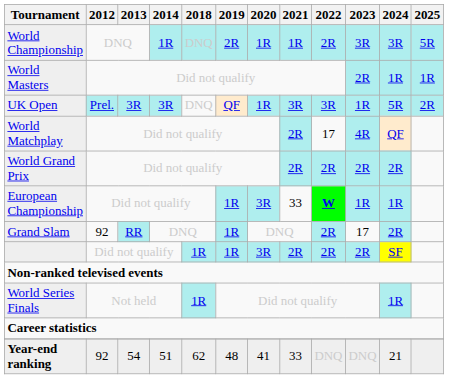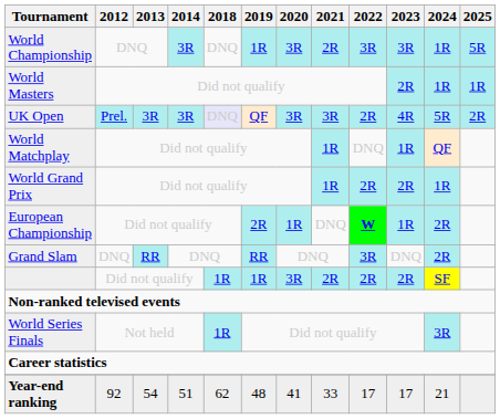World Championship | 2014: 1R -> 3R
World Championship | 2018: paleturquoise background -> no background
World Championship | 2019: 2R -> 1R
World Championship | 2020: 1R -> 3R
World Championship | 2021: 1R -> 2R
World Championship | 2022: 2R -> 3R
World Championship | 2024: 3R -> 1R
UK Open | 2018: no background -> lavender background
UK Open | 2020: 1R -> 3R
UK Open | 2022: 3R -> 2R
UK Open | 2023: 1R -> 4R
World Matchplay | 2021: 2R -> 1R
World Matchplay | 2022: 17 -> DNQ
World Matchplay | 2023: 4R -> 1R
World Grand Prix | 2021: 2R -> 1R
World Grand Prix | 2024: 2R -> 1R
European Championship | 2019: 1R -> 2R
European Championship | 2020: 3R -> 1R
European Championship | 2021: 33 -> DNQ
European Championship | 2024: 1R -> 2R
Grand Slam | 2012: 92 -> DNQ
Grand Slam | 2019: 1R -> RR
Grand Slam | 2022: 2R -> 3R
Grand Slam | 2023: 17 -> DNQ
World Series Finals | 2024: 1R -> 3R
Year-end ranking | 2022: DNQ -> 17
Year-end ranking | 2023: DNQ -> 17
